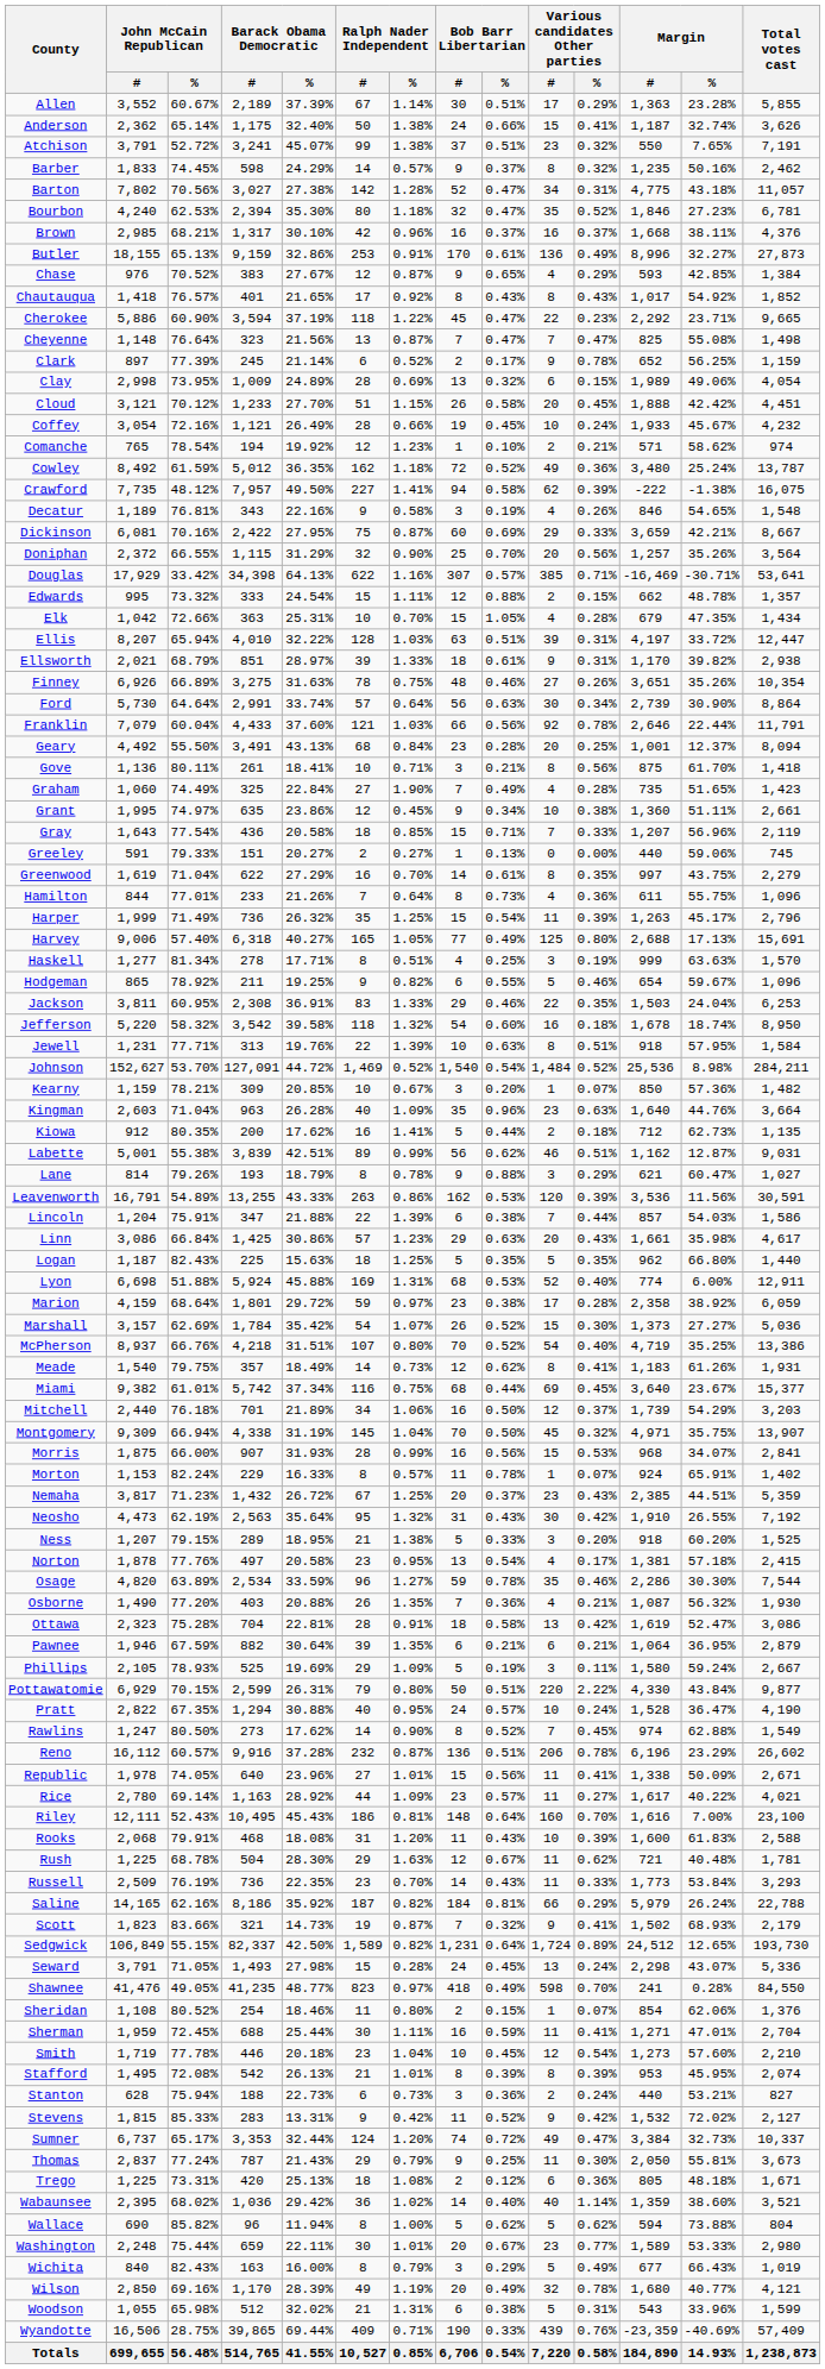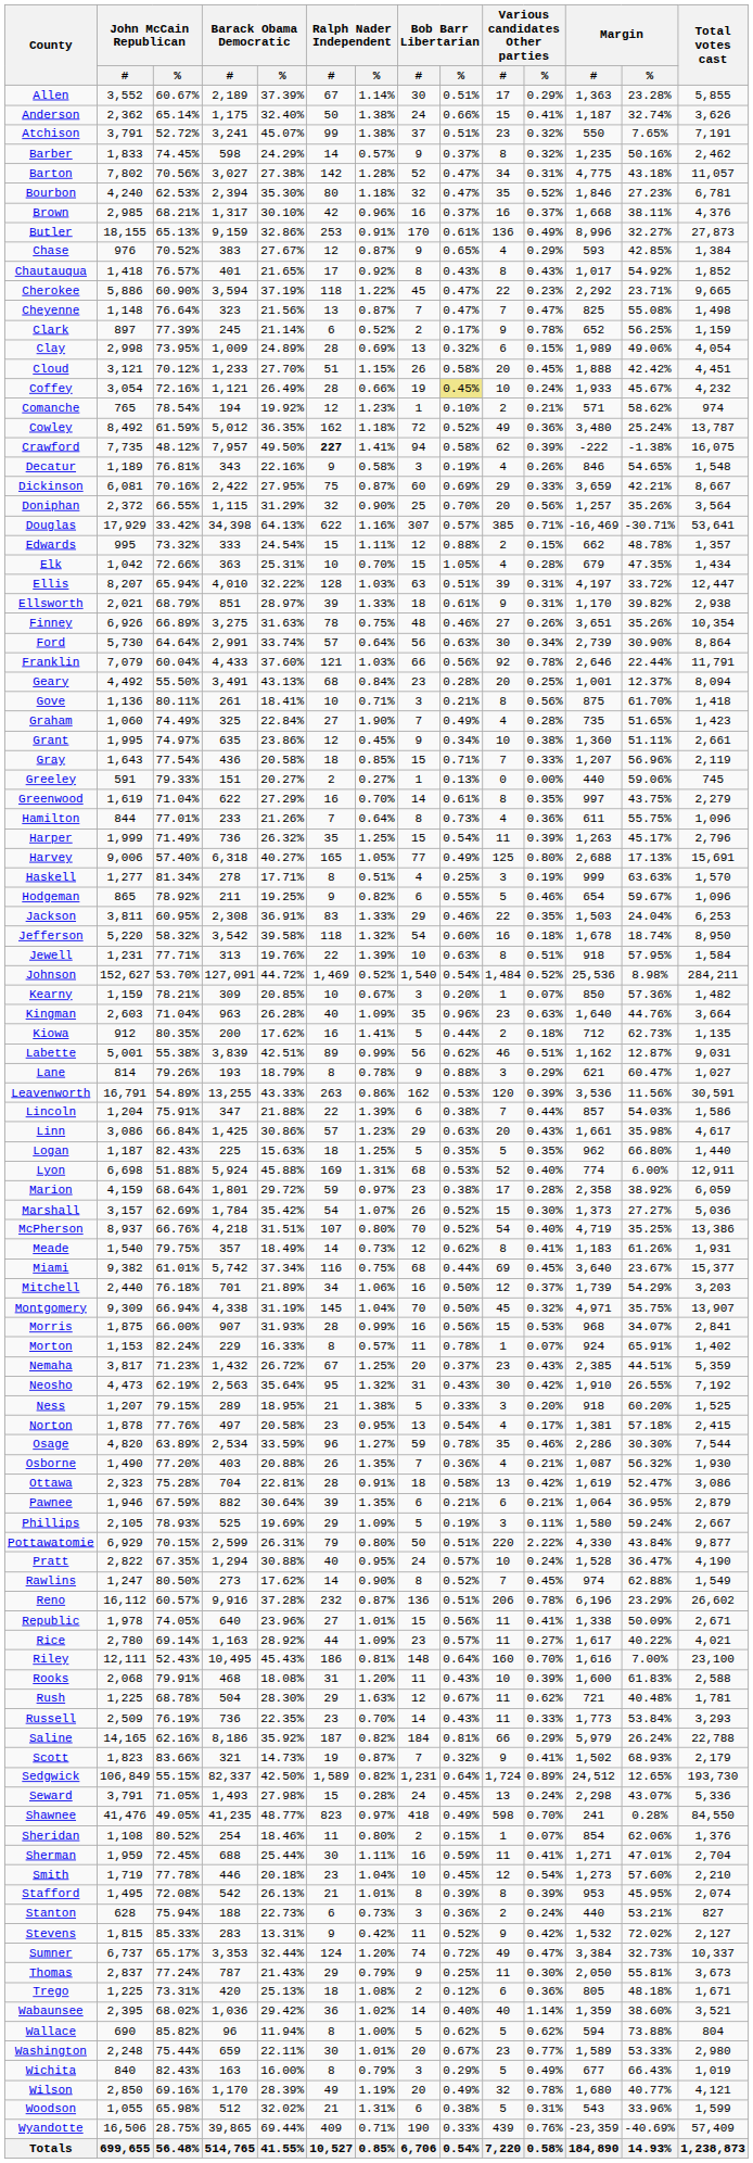Coffey | Bob Barr Libertarian / %: no background -> khaki background
Crawford | Ralph Nader Independent / #: normal -> bold
